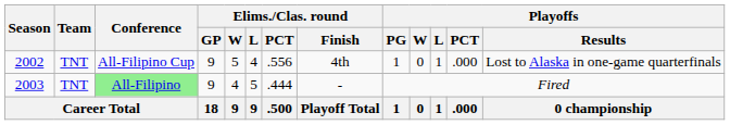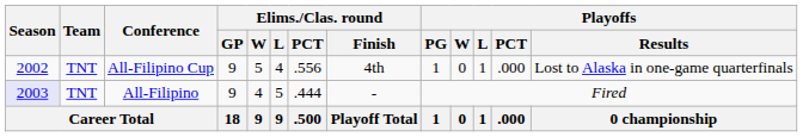row 4 | Season: no background -> lavender background
row 4 | Conference: lightgreen background -> no background
